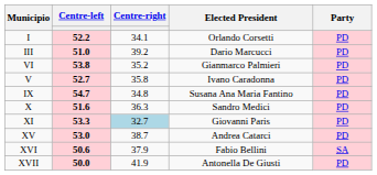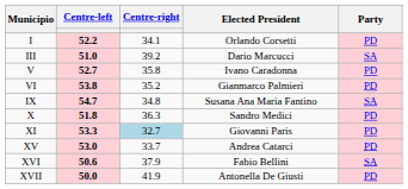III | Party: PD -> SA
rows swapped: V <-> VI
IX | Party: PD -> SA
X | Centre-left: 51.6 -> 51.8
XV | Centre-right: 38.7 -> 33.7
